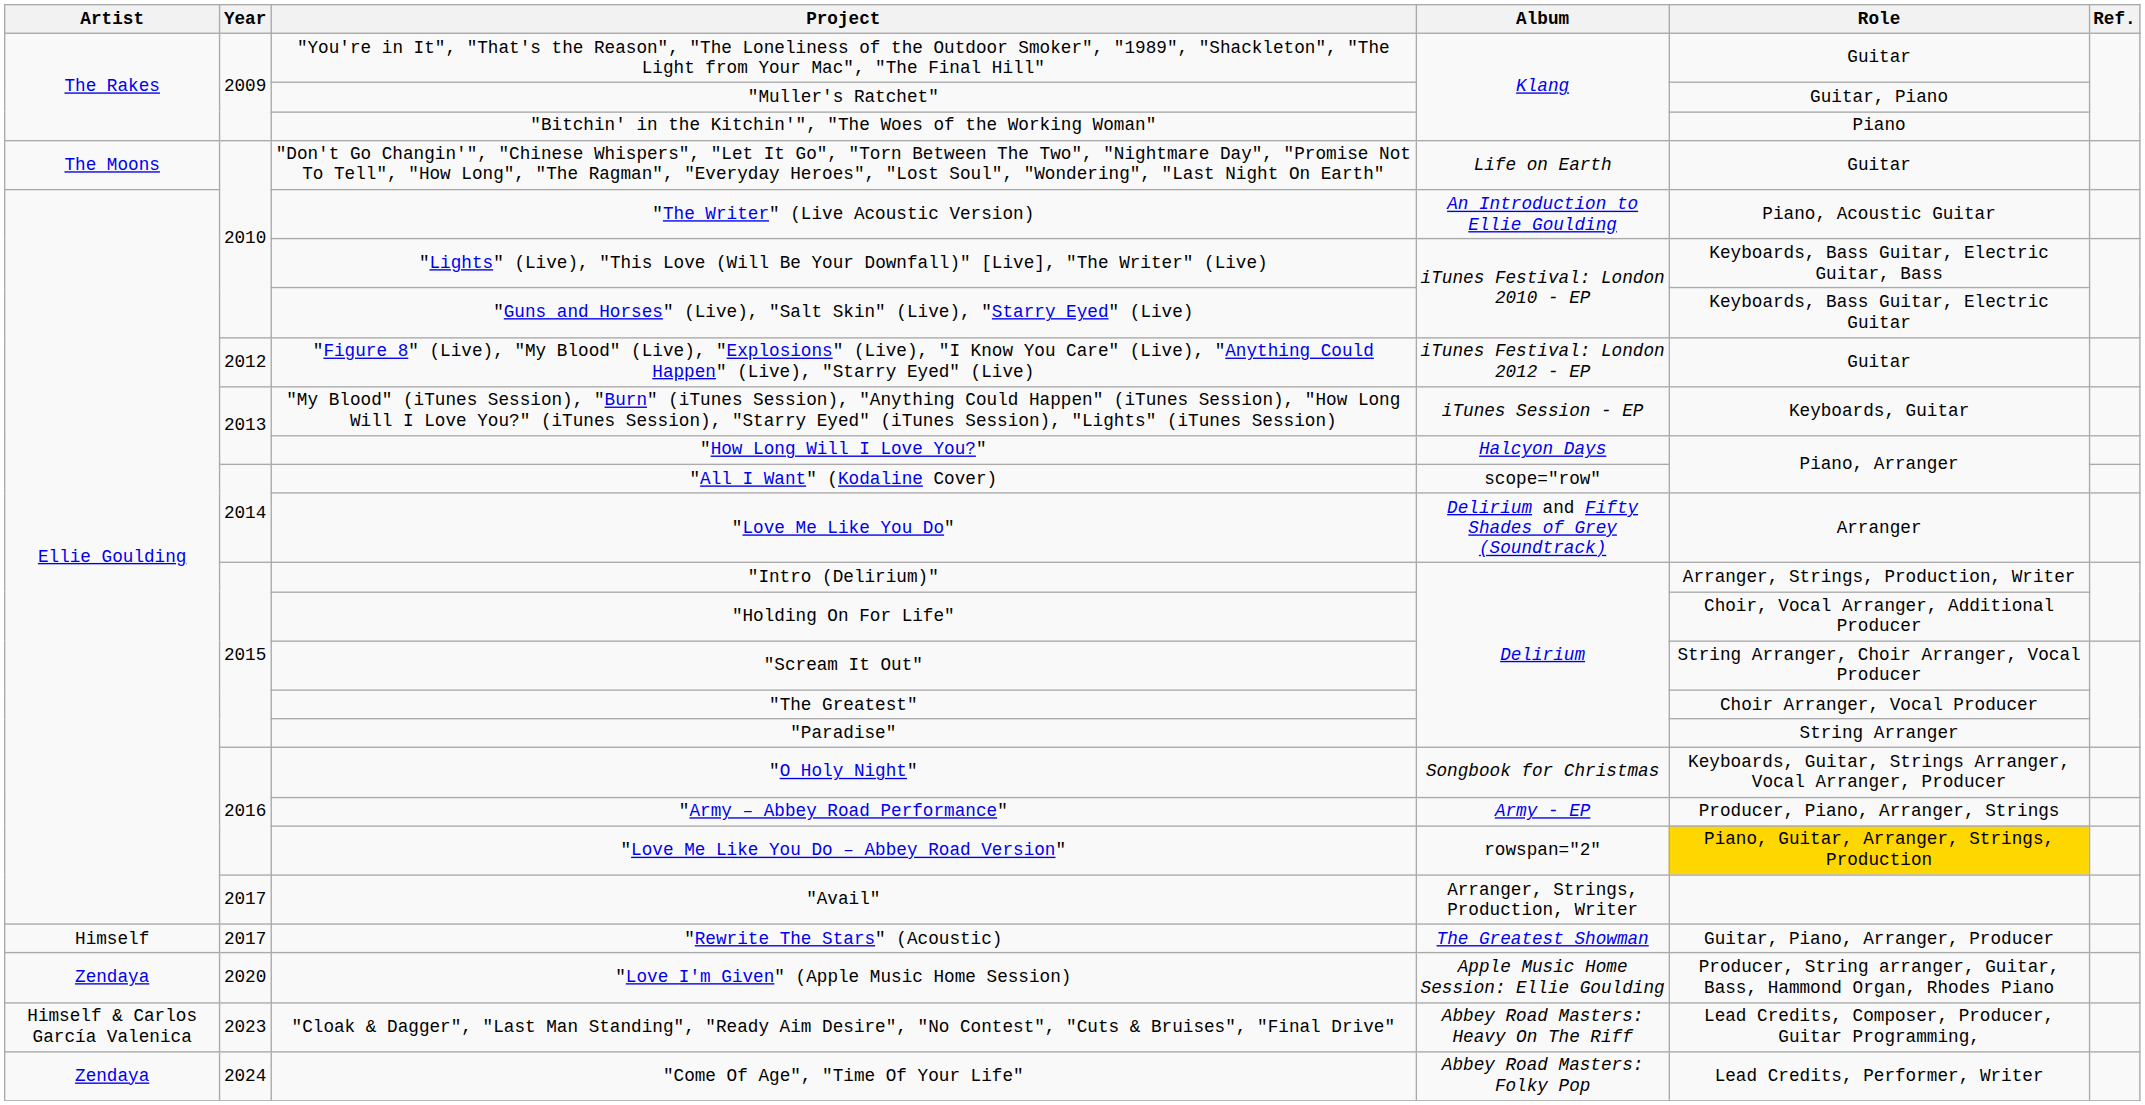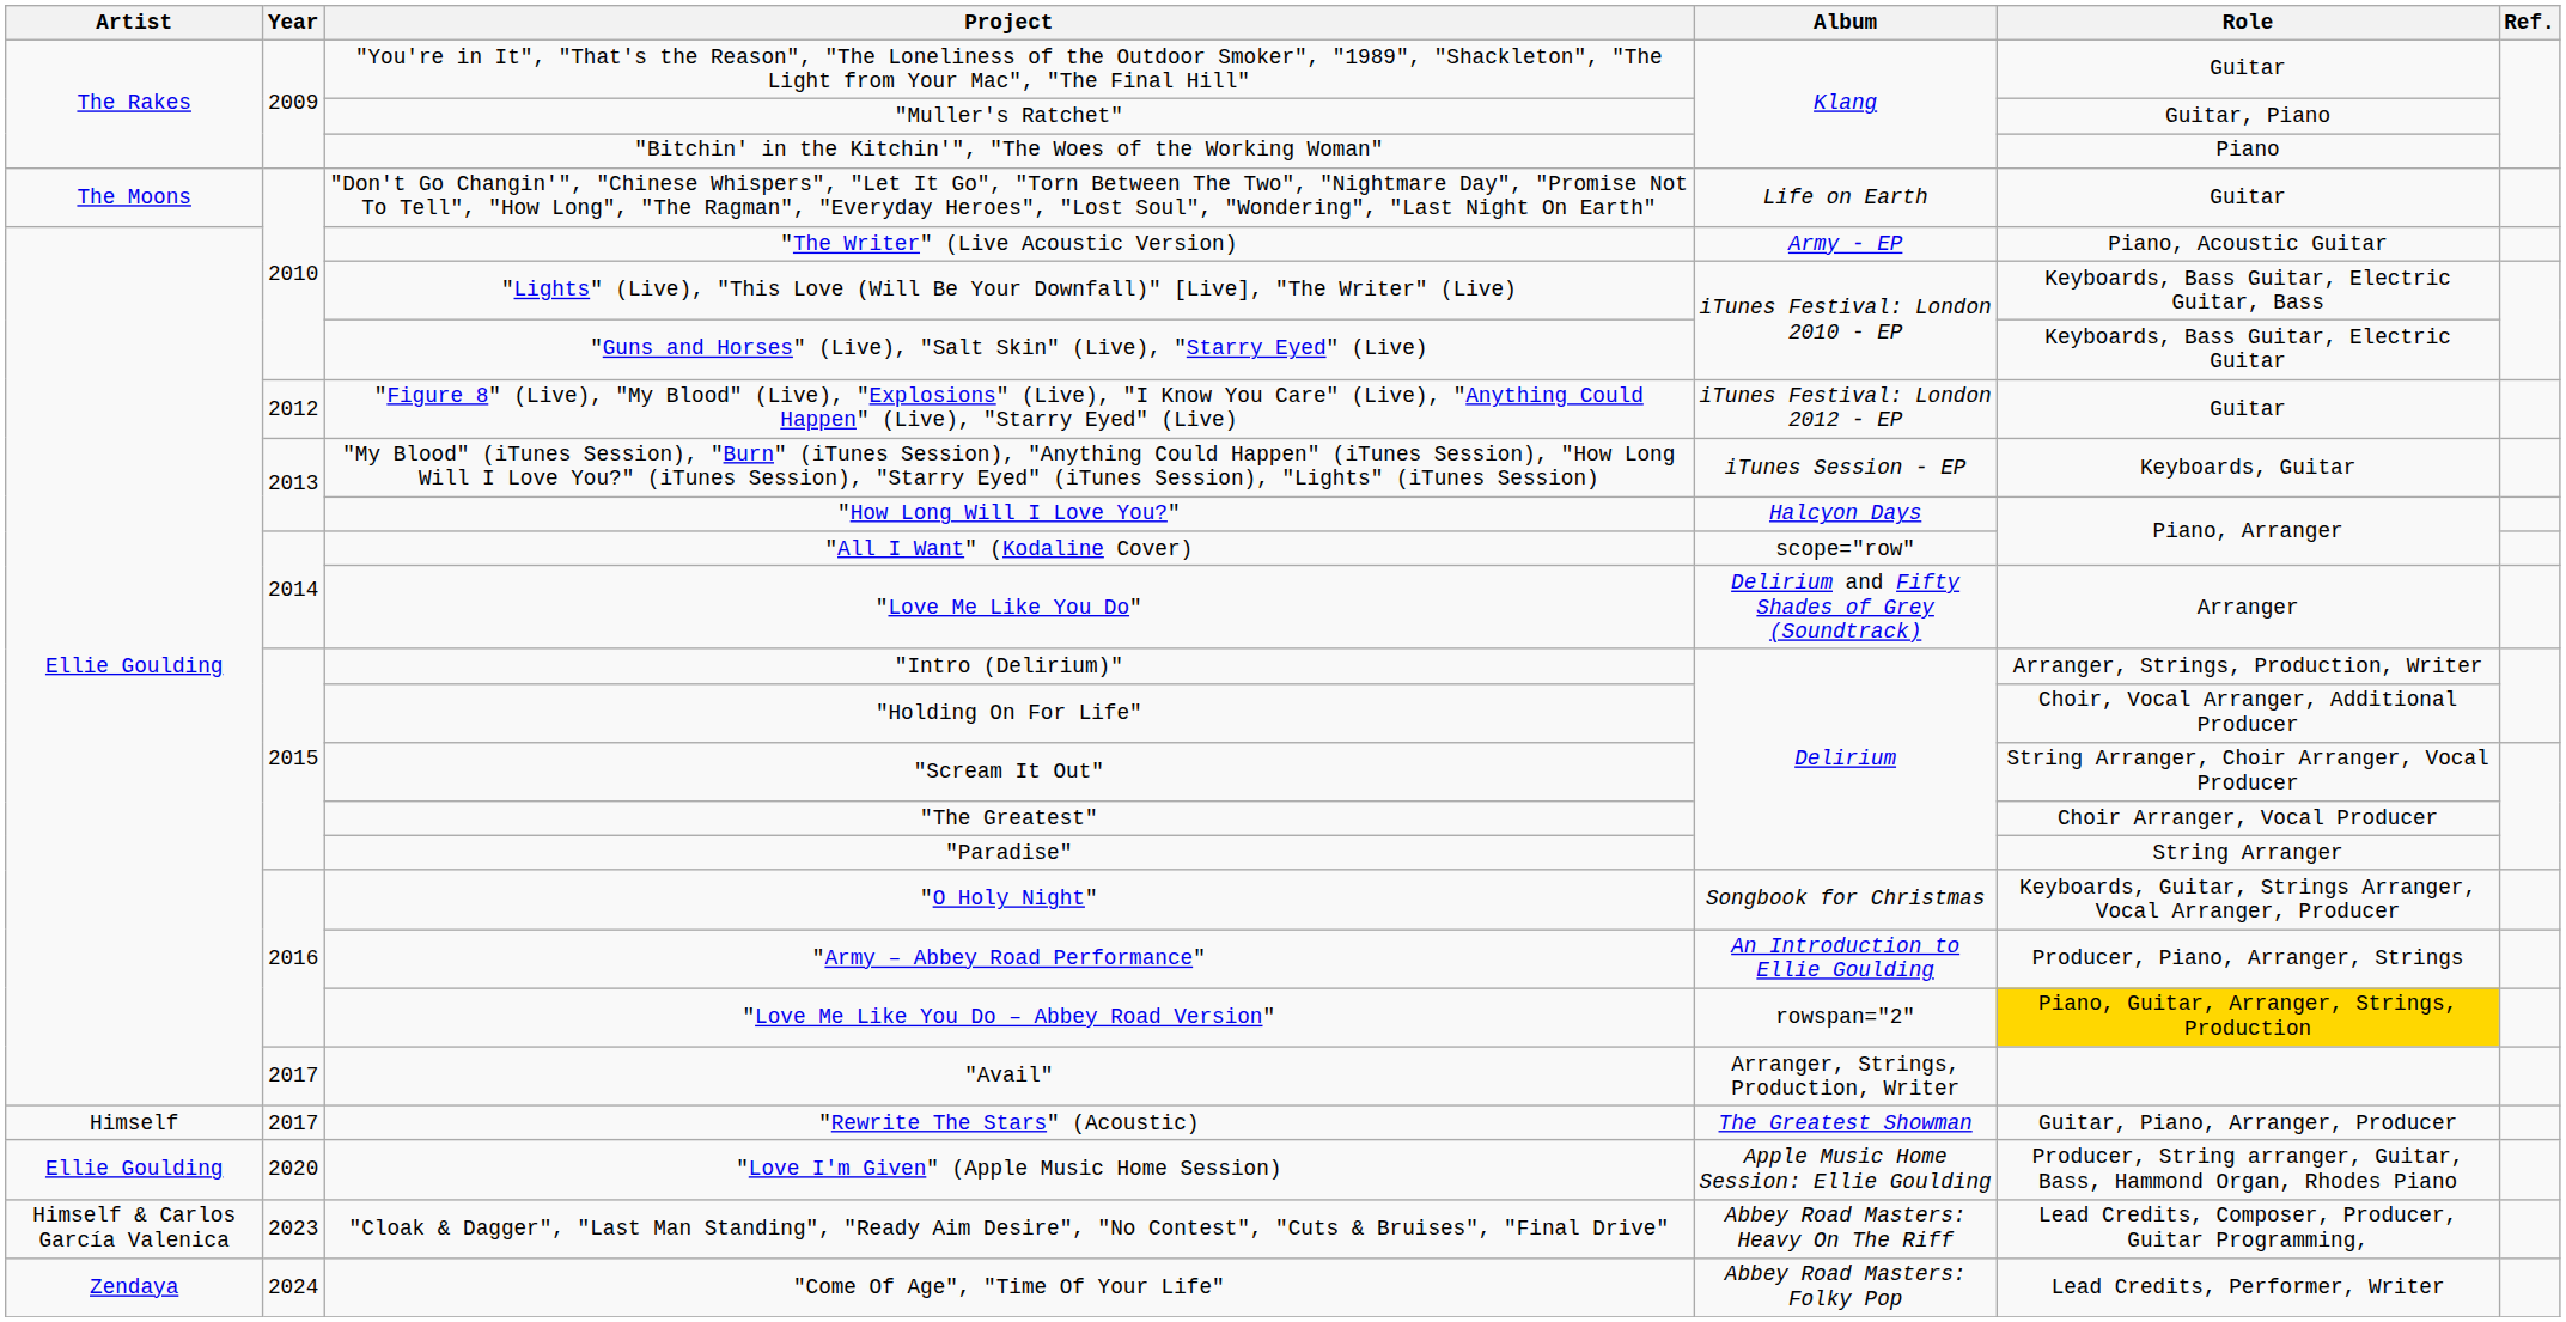"The Writer" (Live Acoustic Version) | Album: An Introduction to Ellie Goulding -> Army - EP
"Army – Abbey Road Performance" | Album: Army - EP -> An Introduction to Ellie Goulding
"Love I'm Given" (Apple Music Home Session) | Artist: Zendaya -> Ellie Goulding
